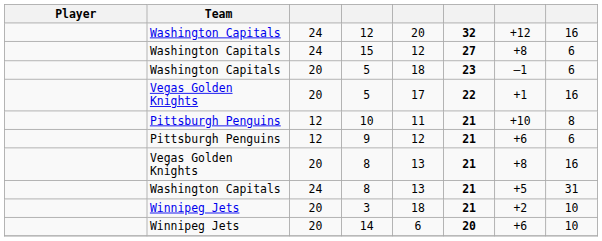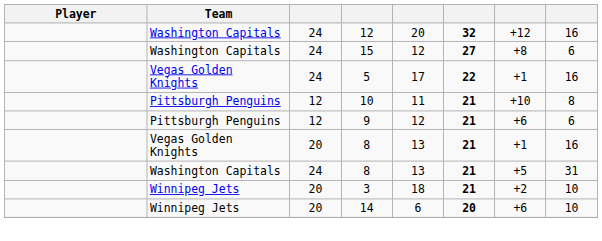- row: Washington Capitals | 20 | 5 | 18 | 23 | –1 | 6
Vegas Golden Knights / 5 | column 3: 20 -> 24
Vegas Golden Knights / 8 | column 7: +8 -> +1
